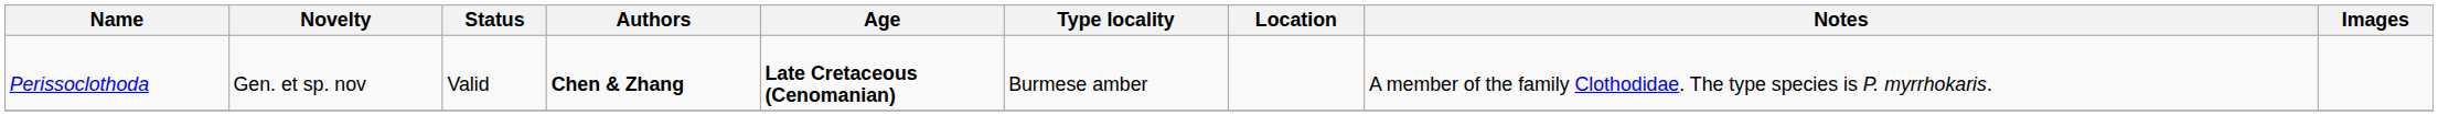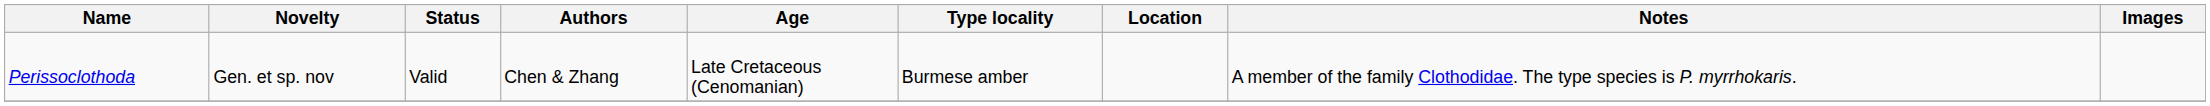Perissoclothoda | Authors: bold -> normal
Perissoclothoda | Age: bold -> normal
